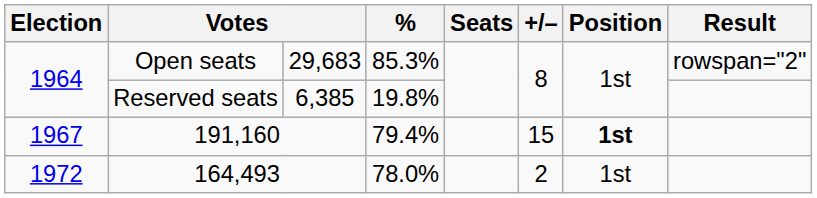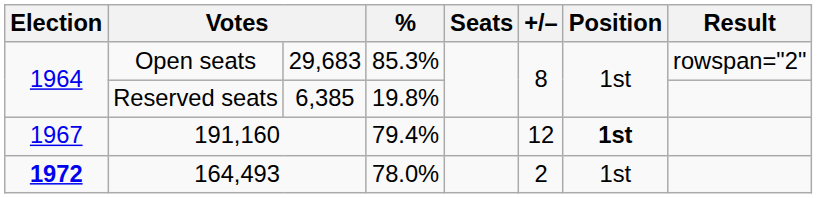191,160 | +/–: 15 -> 12
164,493 | Election: normal -> bold
